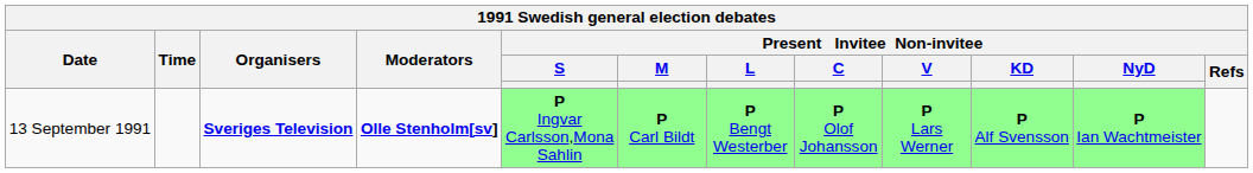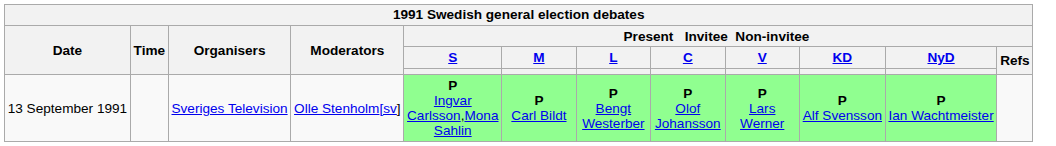13 September 1991 | Organisers: bold -> normal
13 September 1991 | Moderators: bold -> normal
